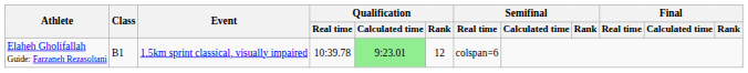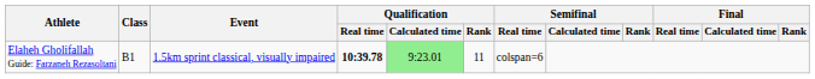Elaheh Gholifallah Guide: Farzaneh Rezasoltani | Qualification / Real time: normal -> bold
Elaheh Gholifallah Guide: Farzaneh Rezasoltani | Qualification / Rank: 12 -> 11
